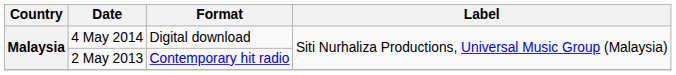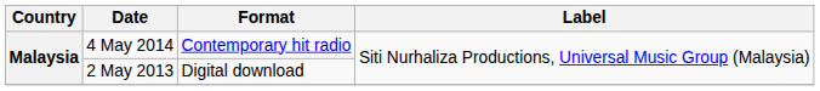4 May 2014 | Format: Digital download -> Contemporary hit radio
2 May 2013 | Format: Contemporary hit radio -> Digital download
